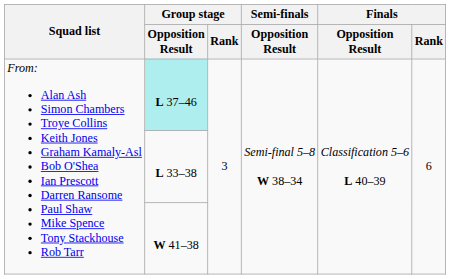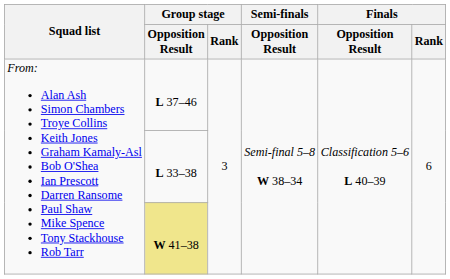L 37–46 | Group stage / Opposition Result: paleturquoise background -> no background
W 41–38 | Group stage / Opposition Result: no background -> khaki background
